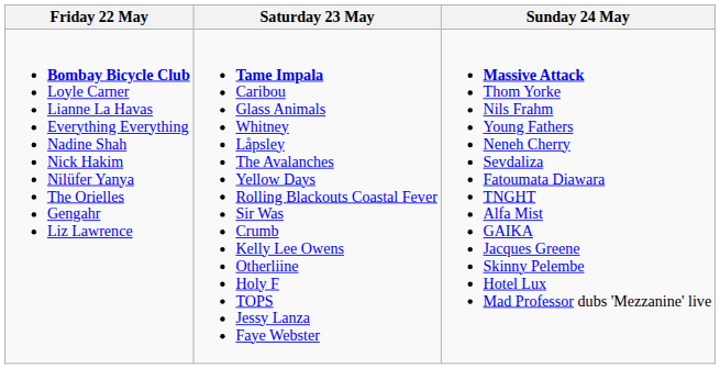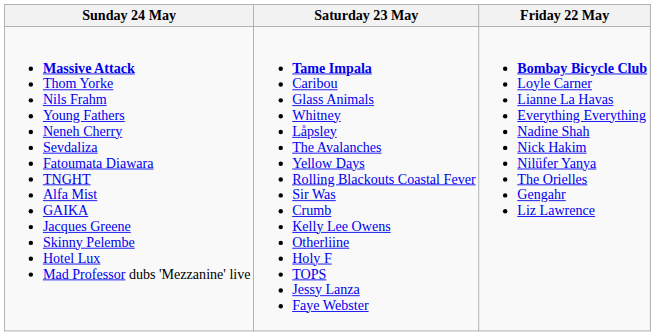columns swapped: Friday 22 May <-> Sunday 24 May
